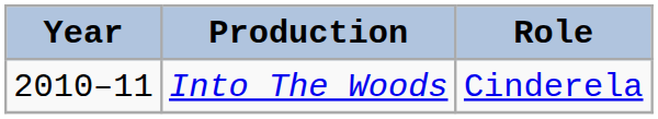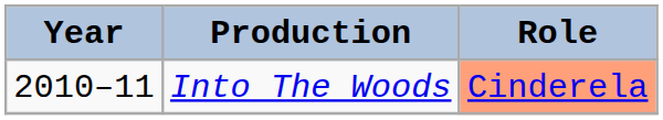Into The Woods | Role: no background -> lightsalmon background
